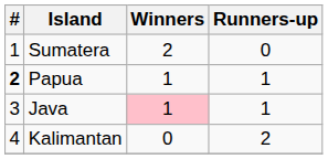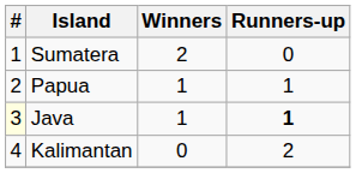Papua | #: bold -> normal
Java | #: no background -> lightyellow background
Java | Winners: pink background -> no background
Java | Runners-up: normal -> bold
